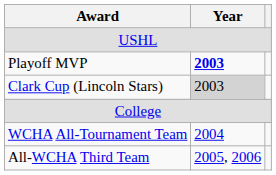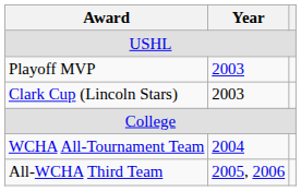Playoff MVP | Year: bold -> normal
Clark Cup (Lincoln Stars) | Year: lightgrey background -> no background
